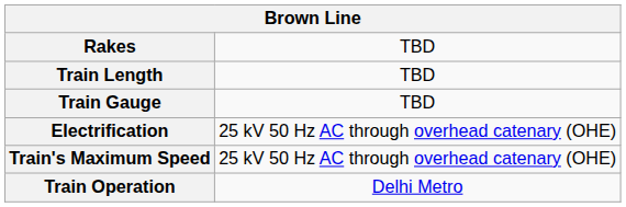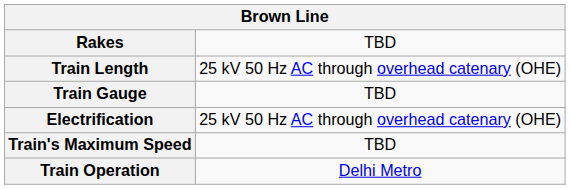Train Length | column 2: TBD -> 25 kV 50 Hz AC through overhead catenary (OHE)
Train's Maximum Speed | column 2: 25 kV 50 Hz AC through overhead catenary (OHE) -> TBD
